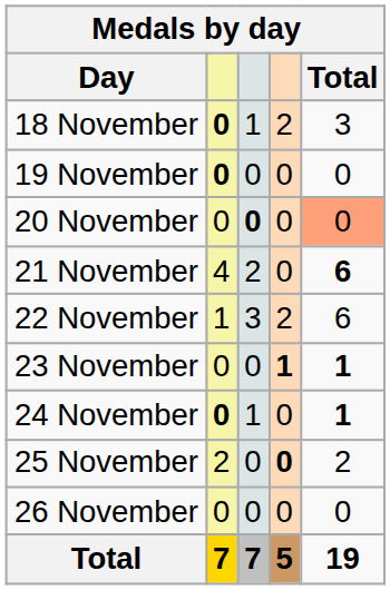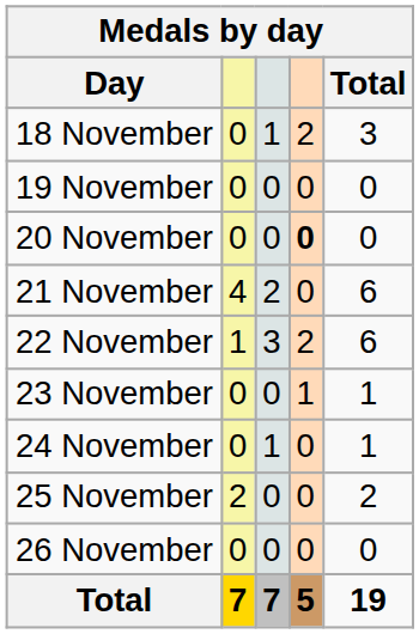18 November | column 2: bold -> normal
19 November | column 2: bold -> normal
20 November | column 3: bold -> normal
20 November | column 4: normal -> bold
20 November | Total: lightsalmon background -> no background
21 November | Total: bold -> normal
23 November | column 4: bold -> normal
23 November | Total: bold -> normal
24 November | column 2: bold -> normal
24 November | Total: bold -> normal
25 November | column 4: bold -> normal
